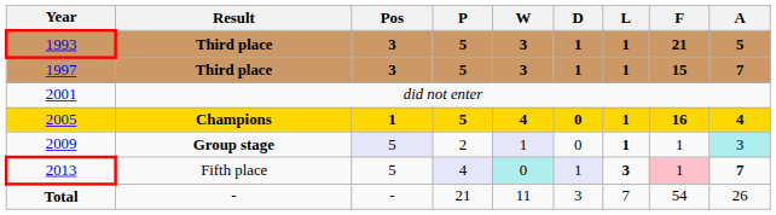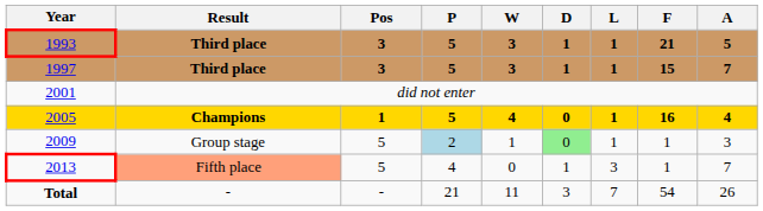2009 | Result: bold -> normal
2009 | Pos: lavender background -> no background
2009 | P: no background -> lightblue background
2009 | W: lavender background -> no background
2009 | D: no background -> lightgreen background
2009 | L: bold -> normal
2009 | A: paleturquoise background -> no background
2013 | Result: no background -> lightsalmon background
2013 | P: lavender background -> no background
2013 | W: paleturquoise background -> no background
2013 | D: lavender background -> no background
2013 | L: bold -> normal
2013 | F: pink background -> no background
2013 | A: bold -> normal
